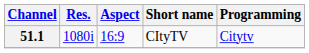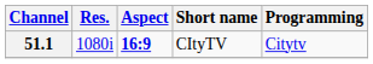51.1 | Aspect: normal -> bold
